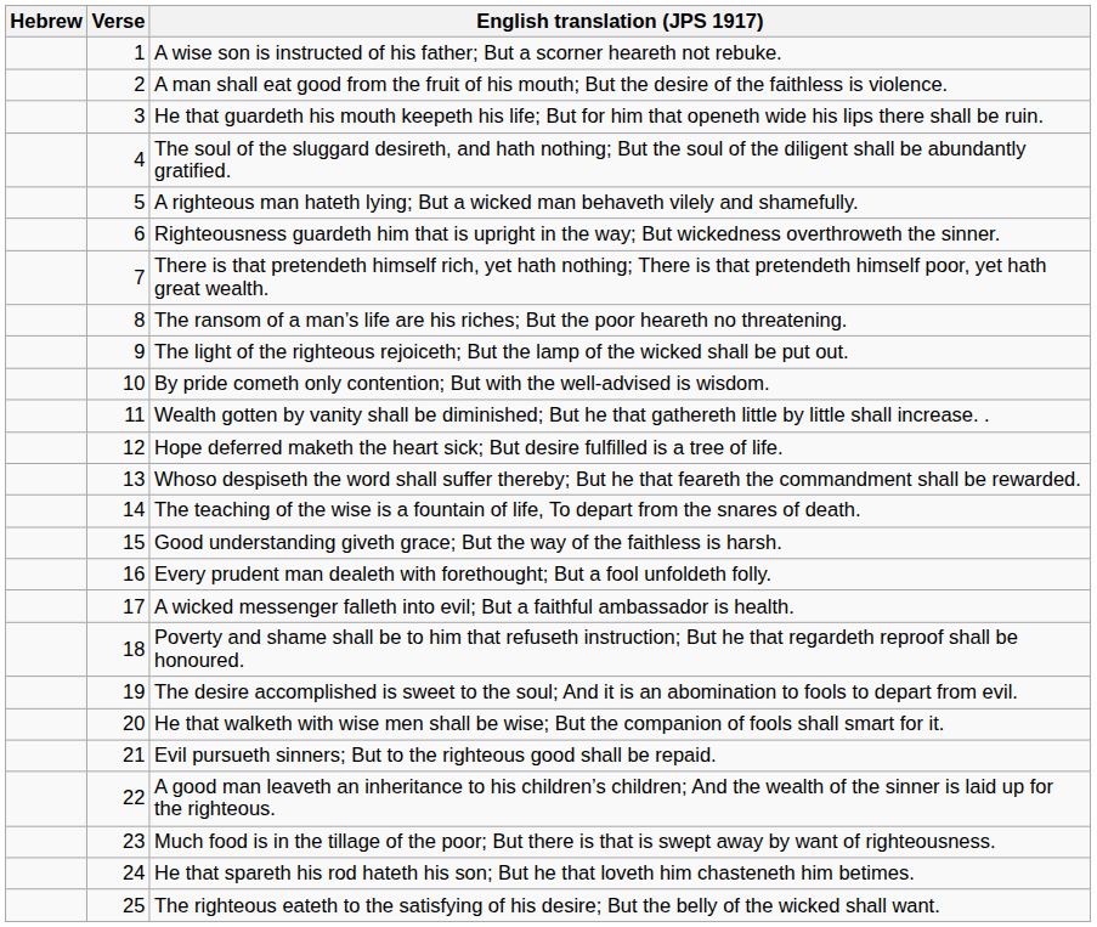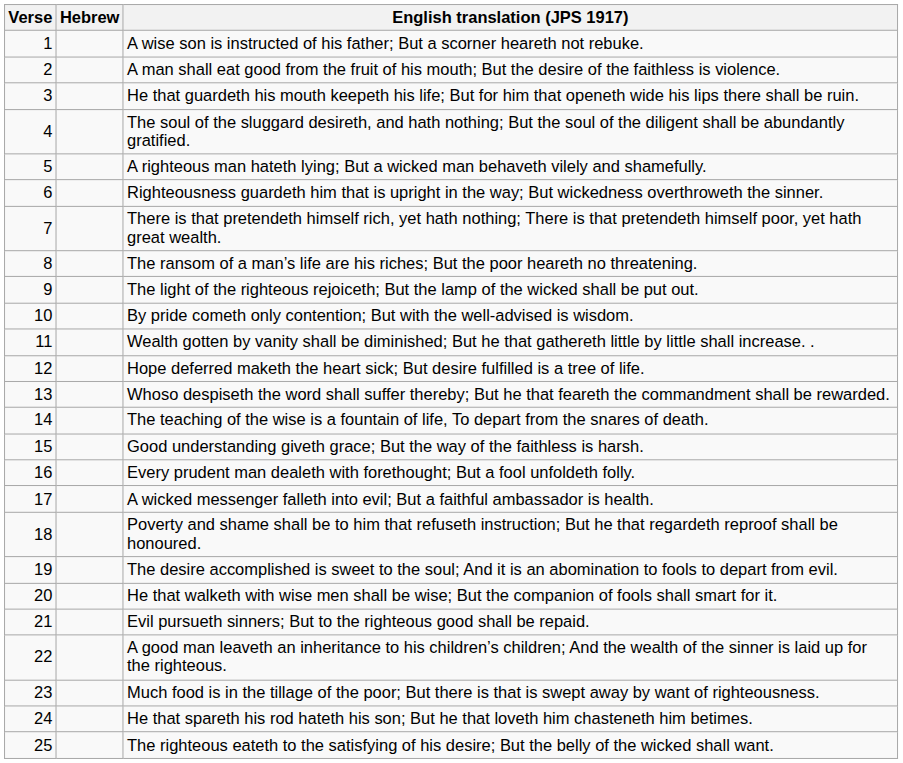columns swapped: Verse <-> Hebrew
